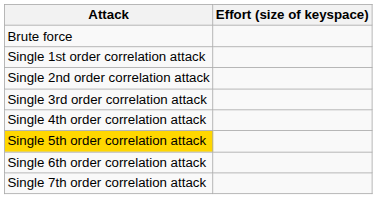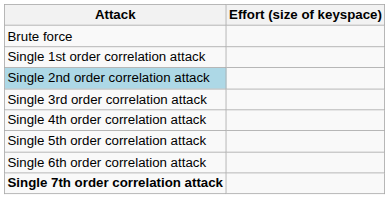Single 2nd order correlation attack | Attack: no background -> lightblue background
Single 5th order correlation attack | Attack: gold background -> no background
Single 7th order correlation attack | Attack: normal -> bold
